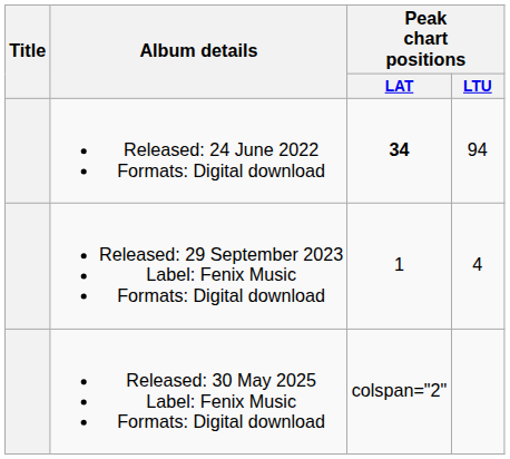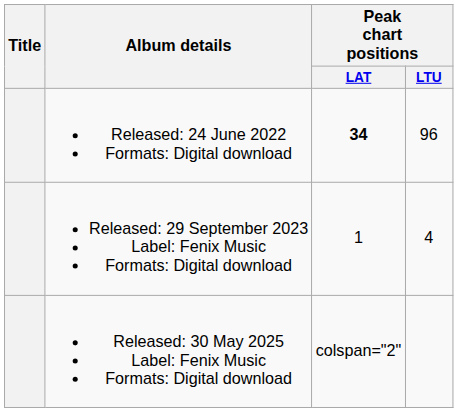Released: 24 June 2022 Formats: Digital download | Peak chart positions / LTU: 94 -> 96
